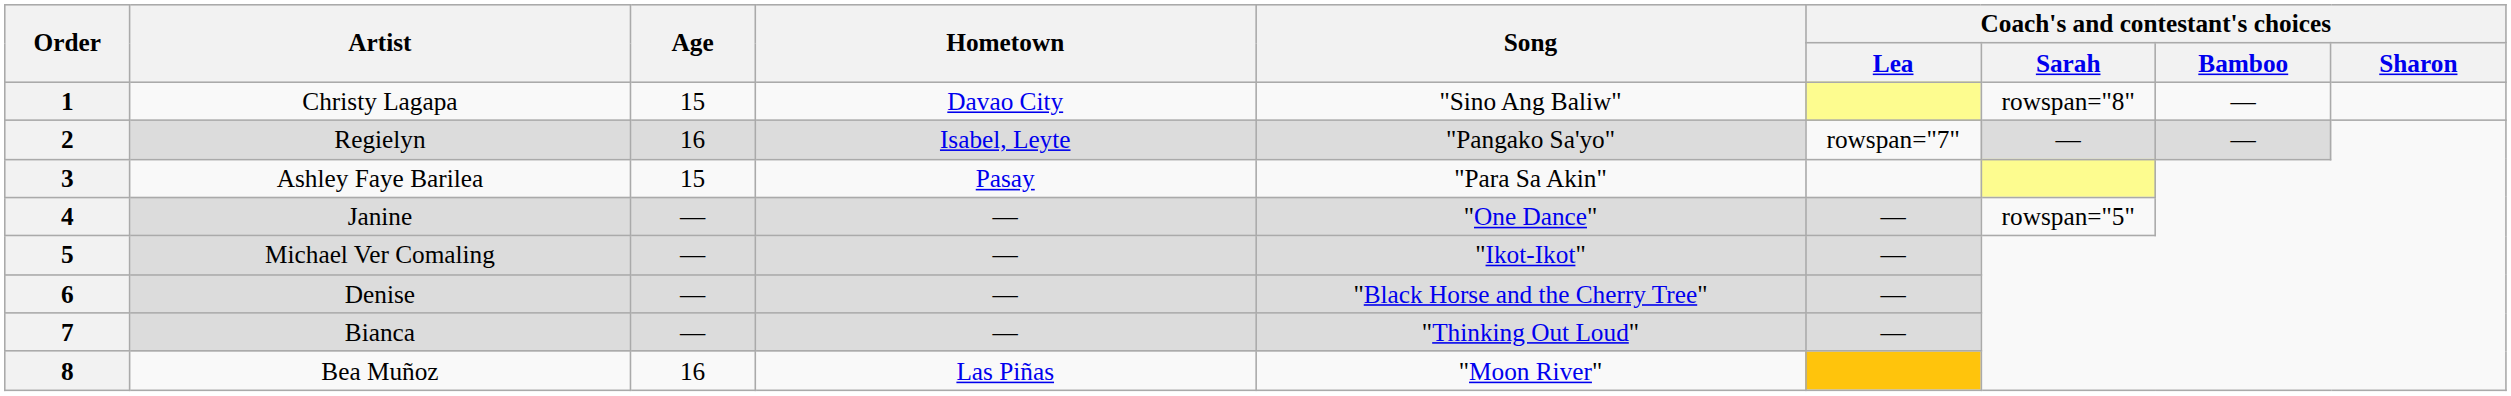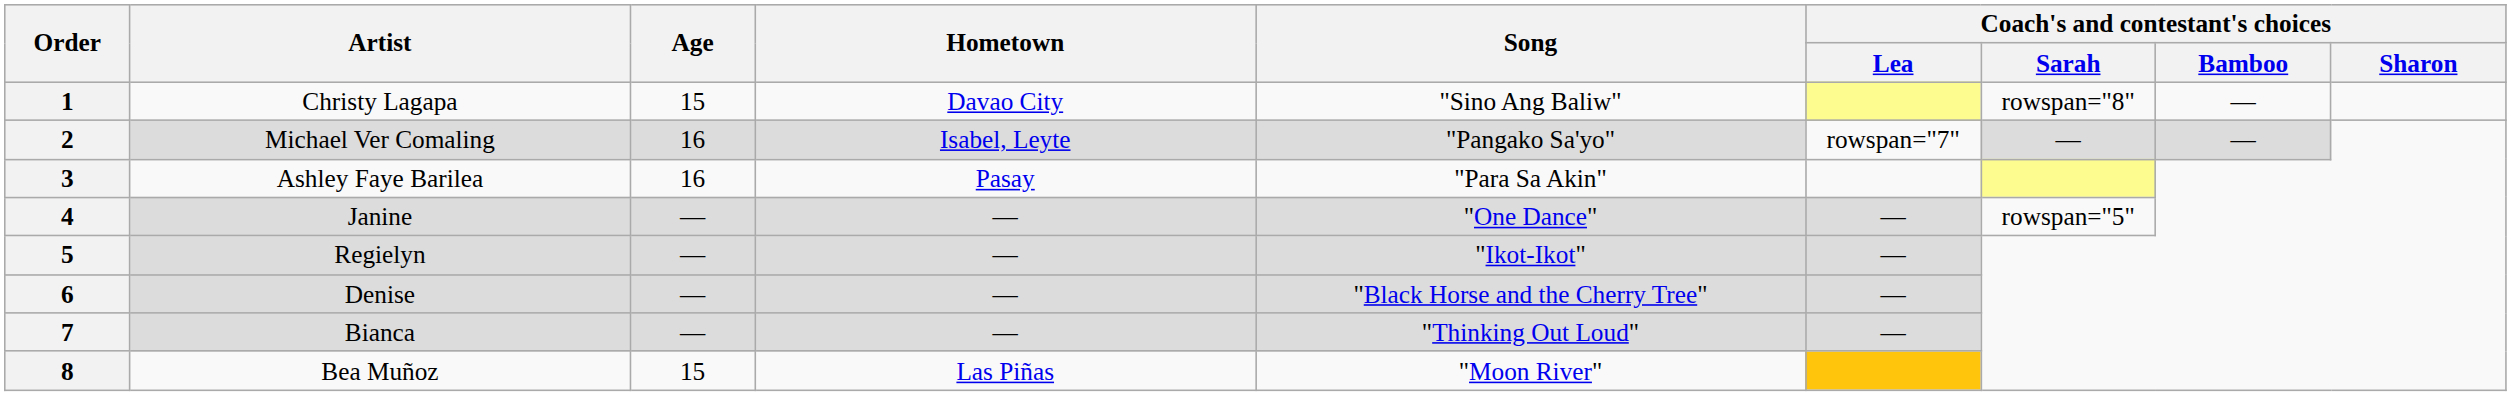2 | Artist: Regielyn -> Michael Ver Comaling
3 | Age: 15 -> 16
5 | Artist: Michael Ver Comaling -> Regielyn
8 | Age: 16 -> 15
